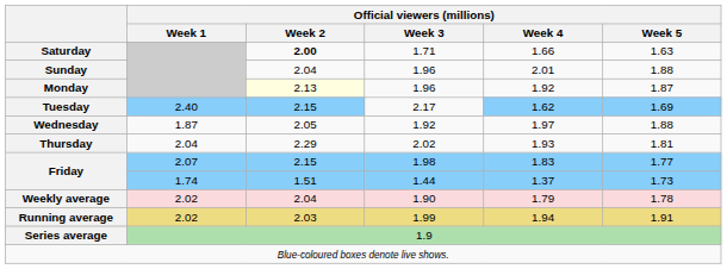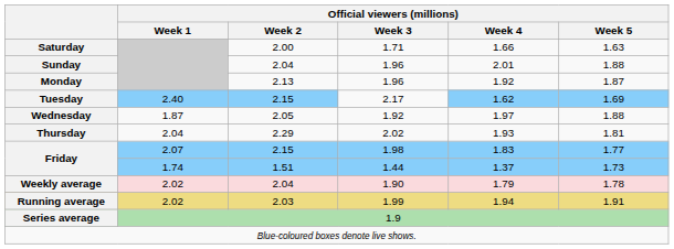Saturday | Official viewers (millions) / Week 2: bold -> normal
Monday | Official viewers (millions) / Week 2: lightyellow background -> no background
